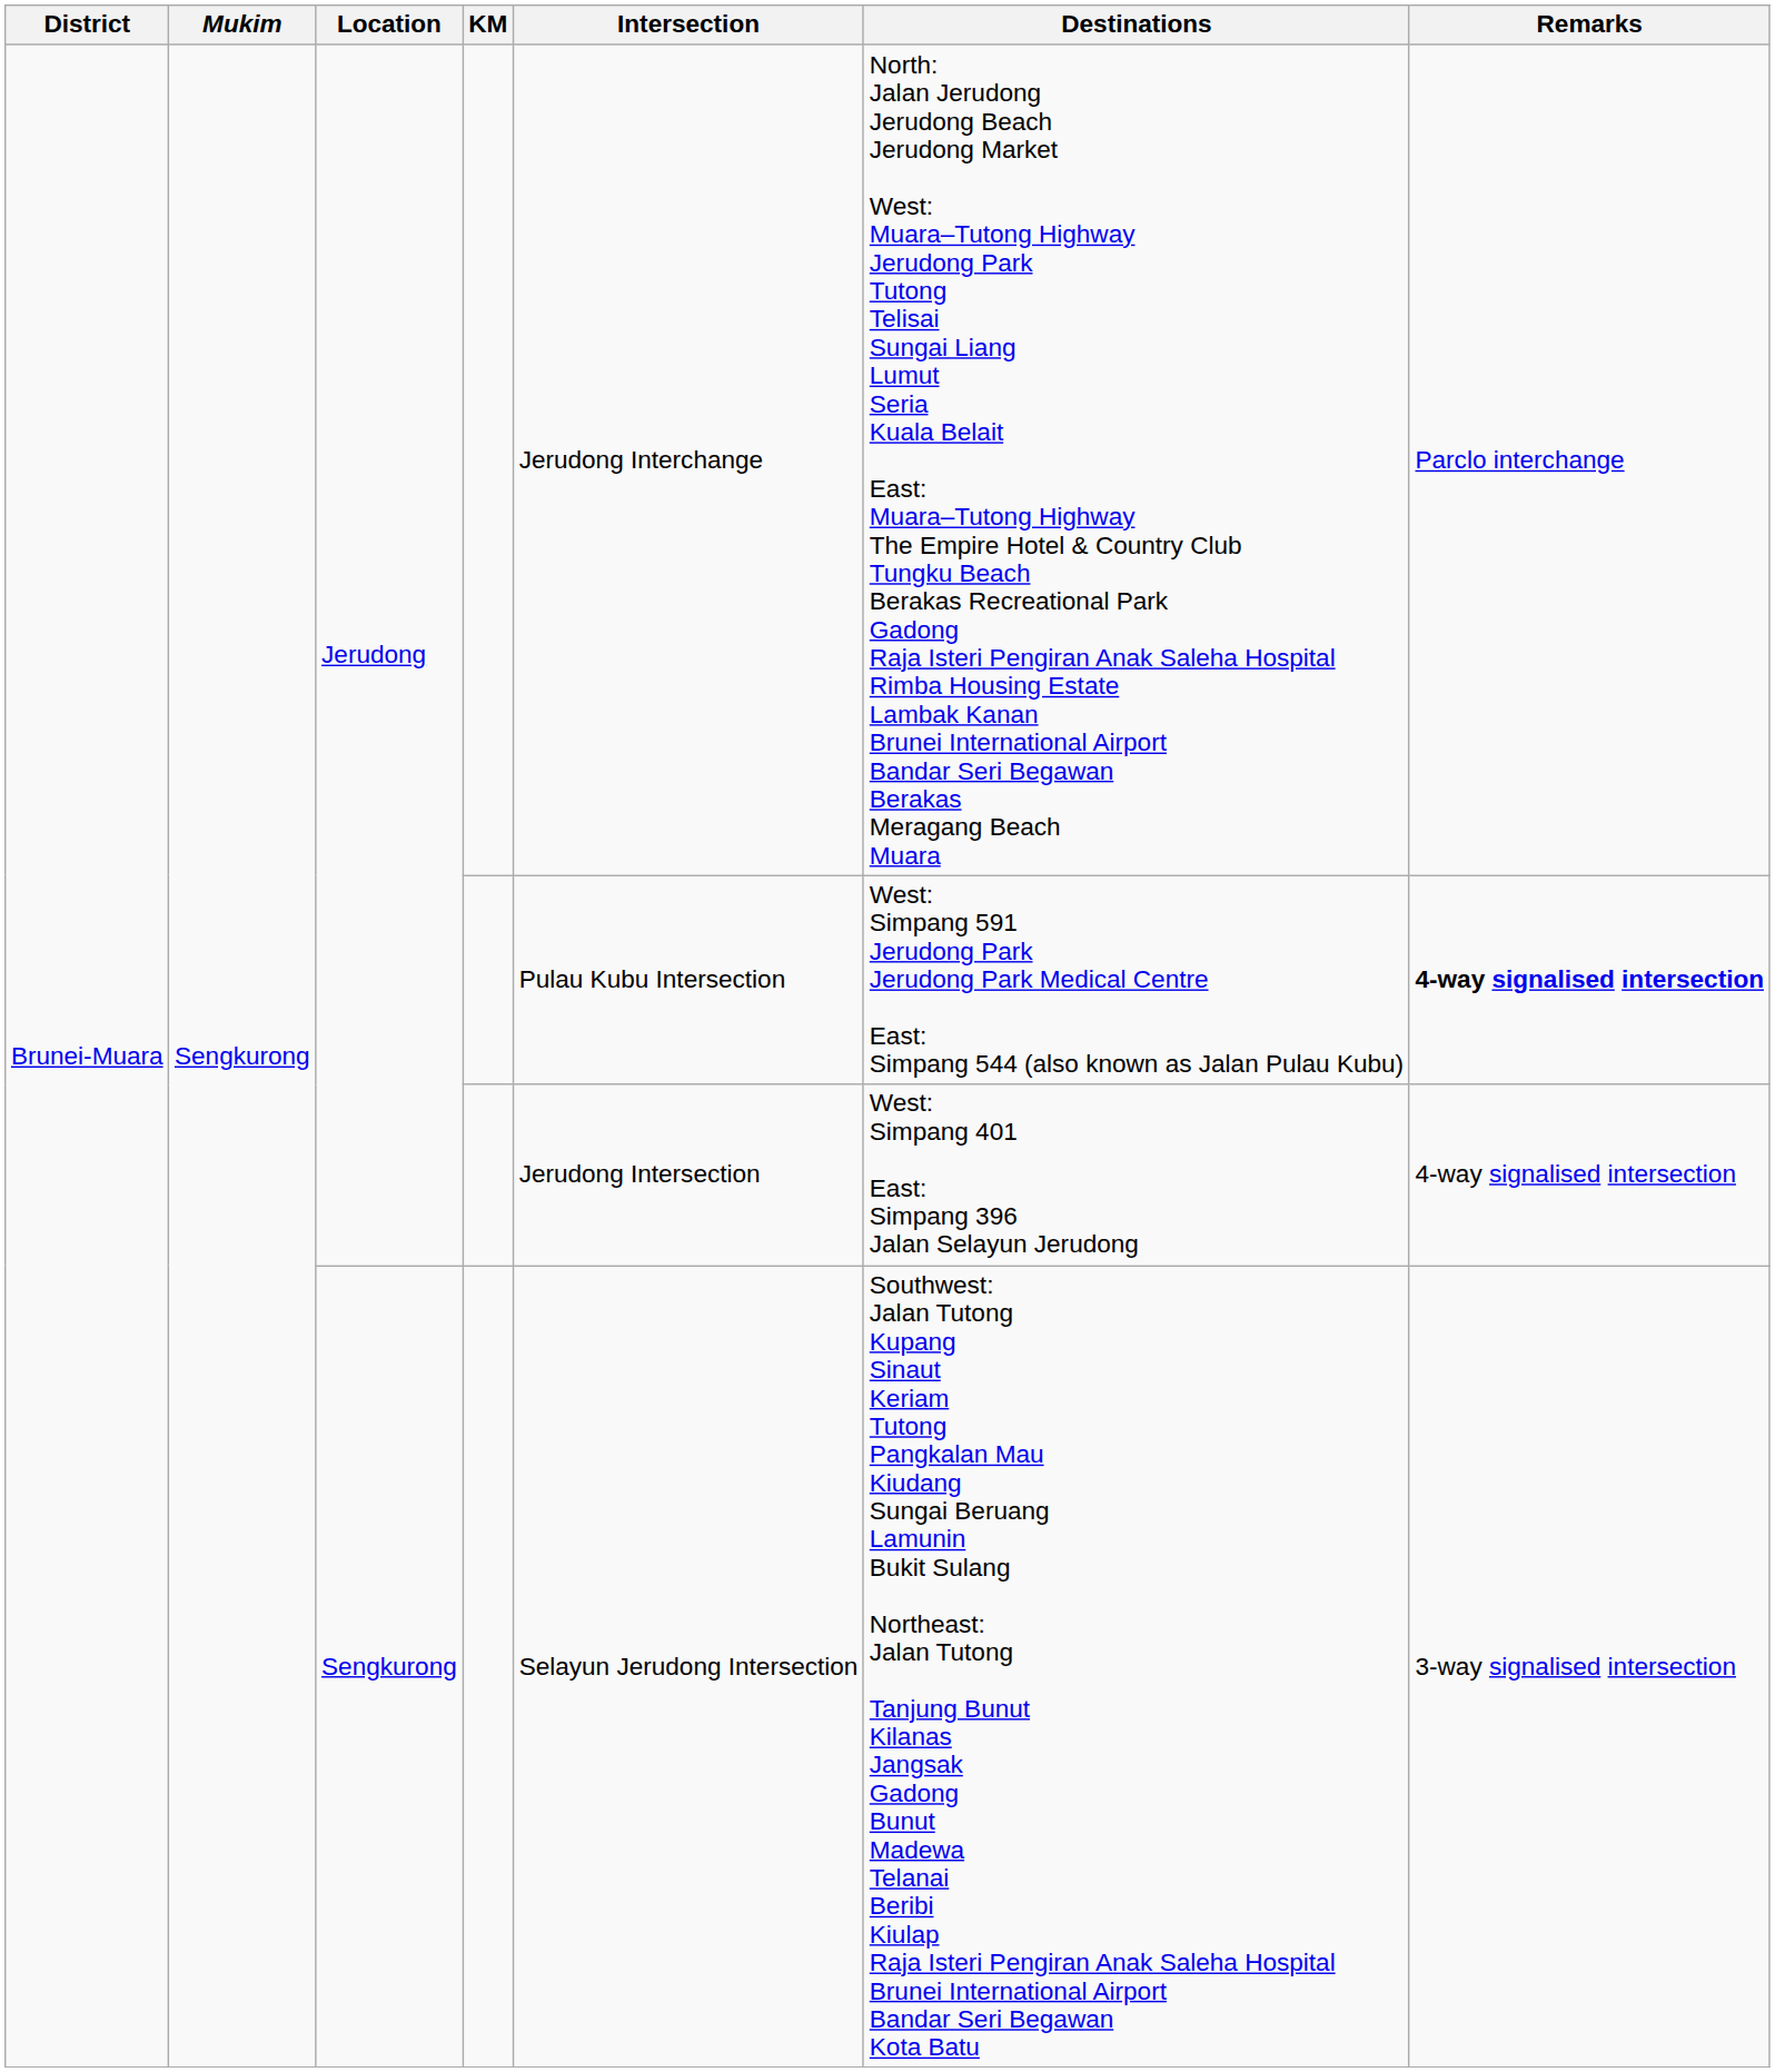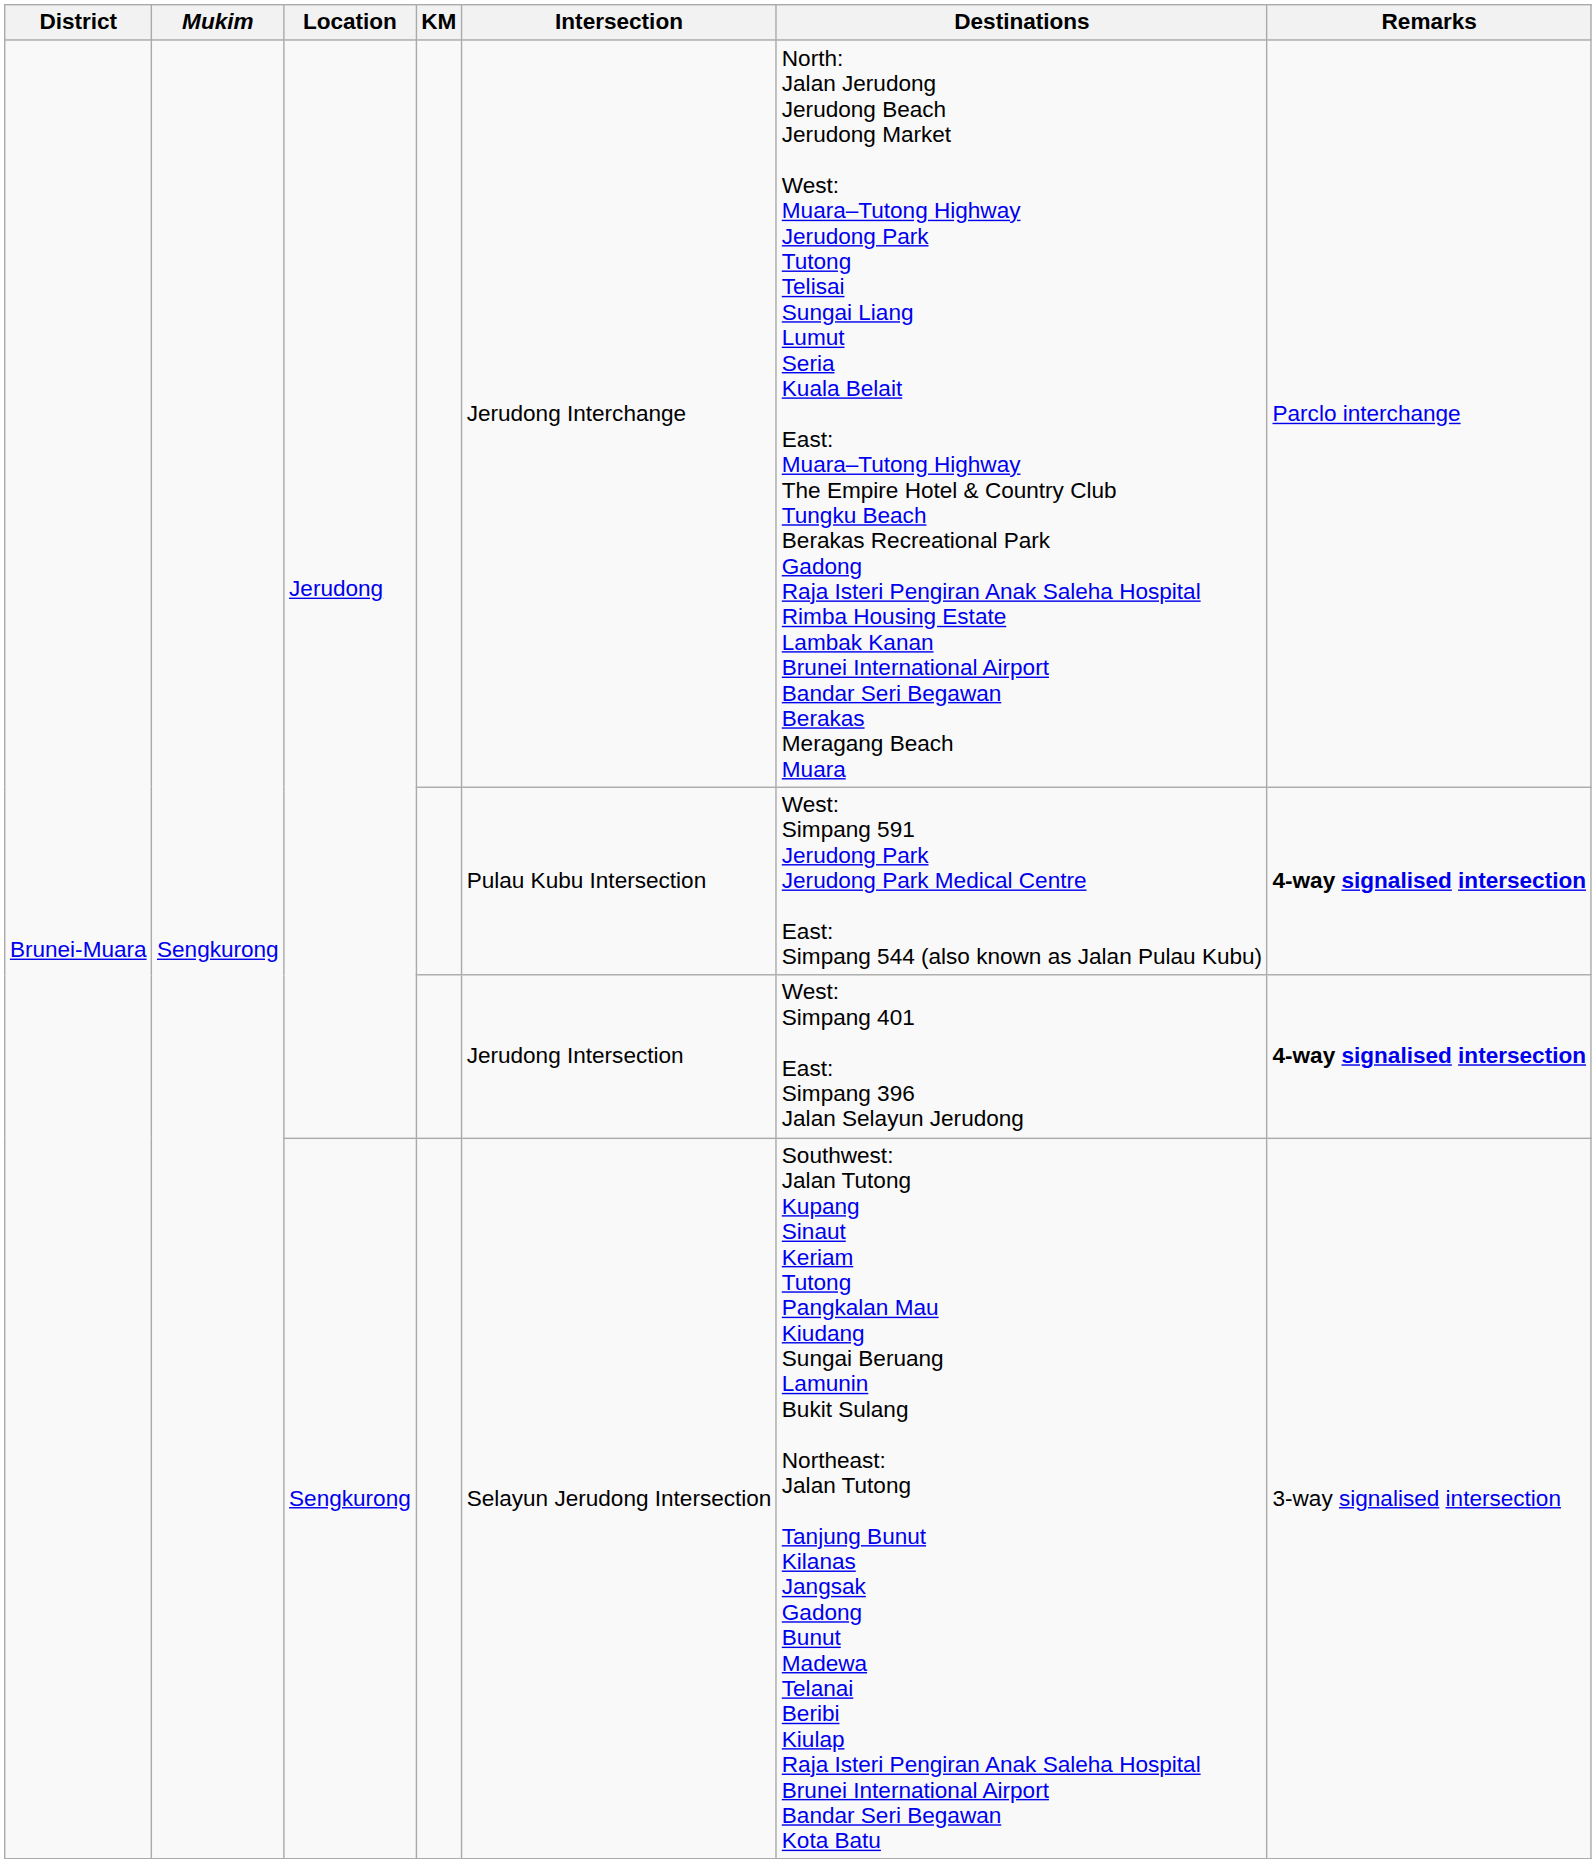row 4 | Remarks: normal -> bold
